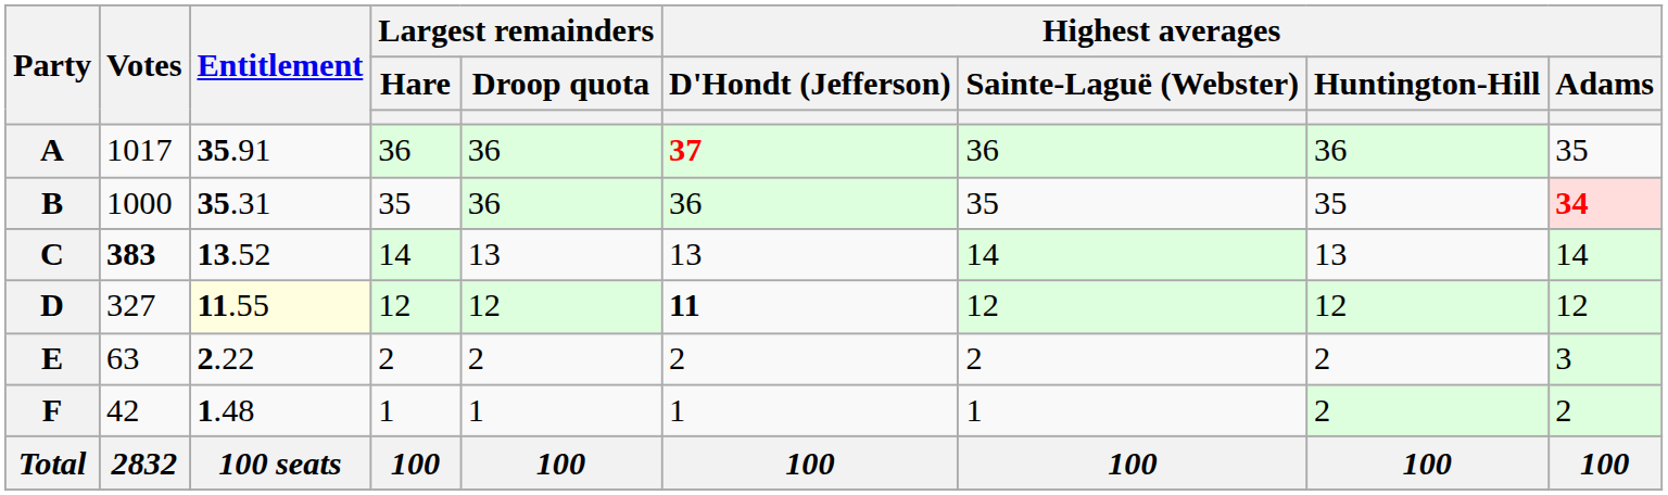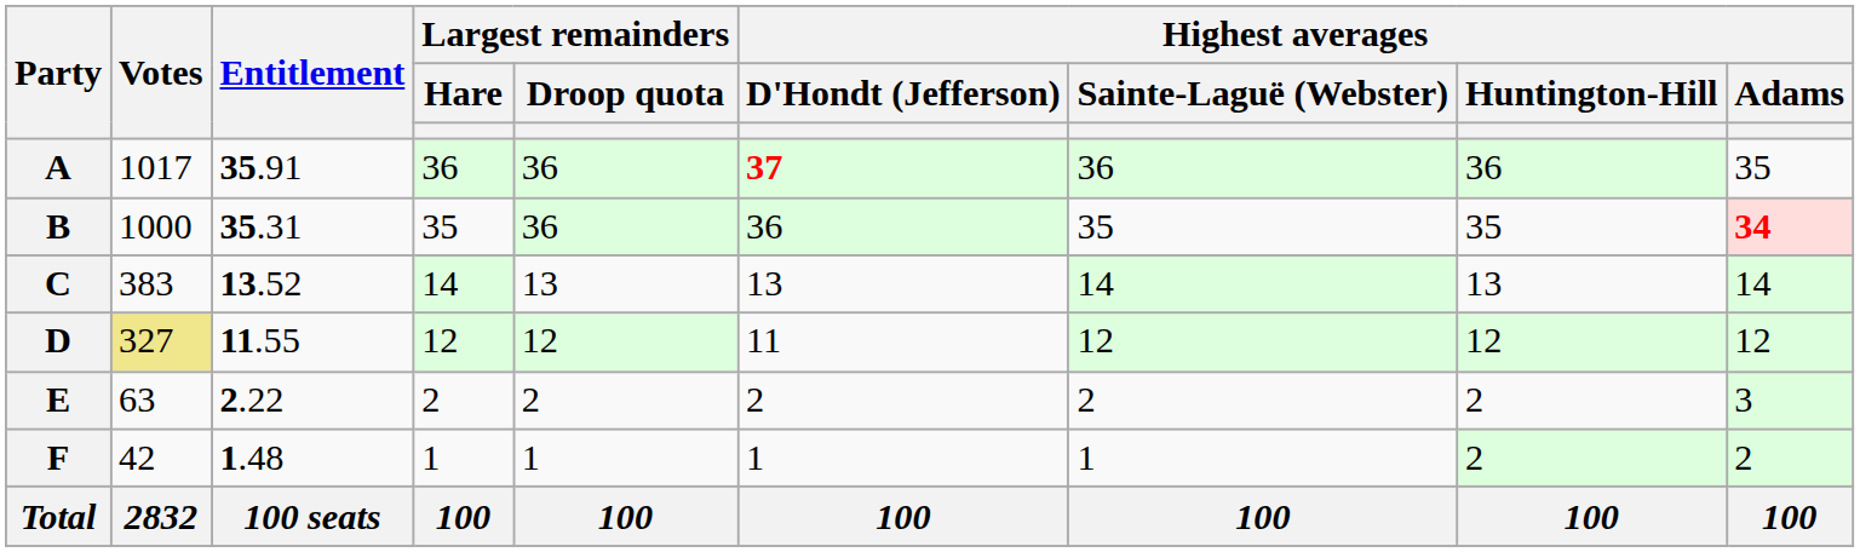C | Votes: bold -> normal
D | Votes: no background -> khaki background
D | Entitlement: lightyellow background -> no background
D | Highest averages / D'Hondt (Jefferson): bold -> normal
